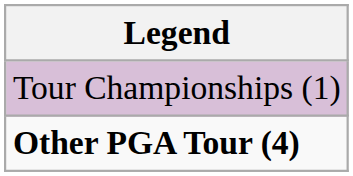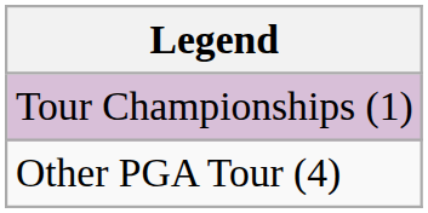row 3 | column 1: bold -> normal
